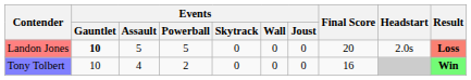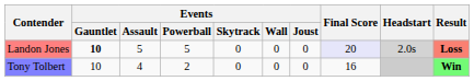Landon Jones | Final Score: no background -> lavender background
Landon Jones | Headstart: no background -> lightgrey background
